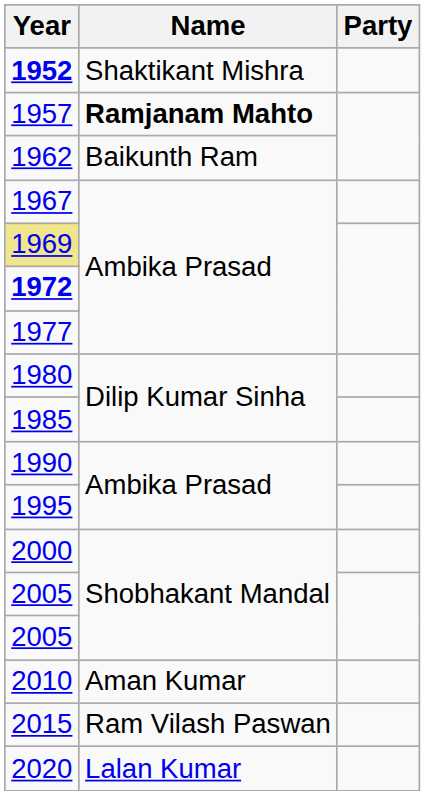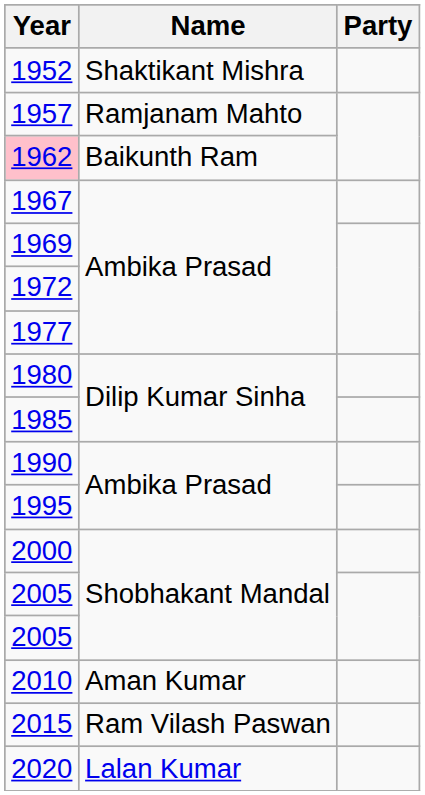1952 | Year: bold -> normal
1957 | Name: bold -> normal
1962 | Year: no background -> pink background
1969 | Year: khaki background -> no background
1972 | Year: bold -> normal
